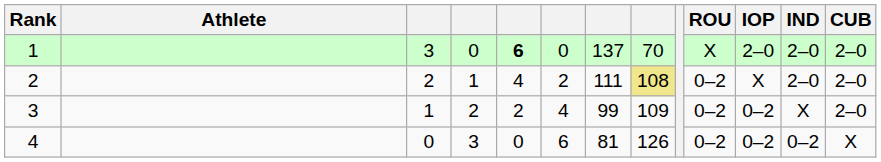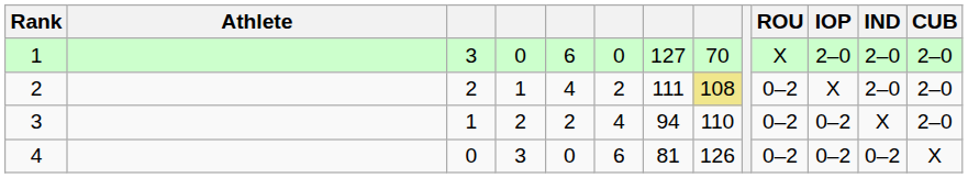row 2 | column 5: bold -> normal
row 2 | column 7: 137 -> 127
row 4 | column 7: 99 -> 94
row 4 | column 8: 109 -> 110
